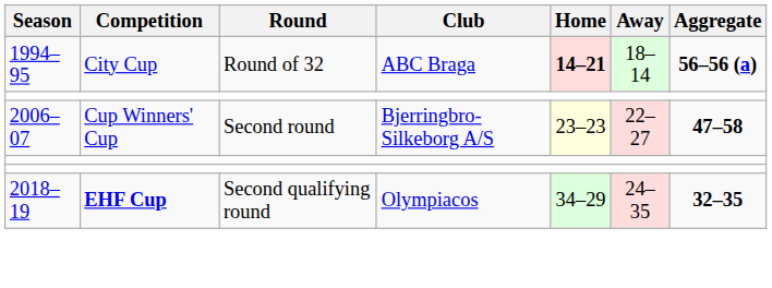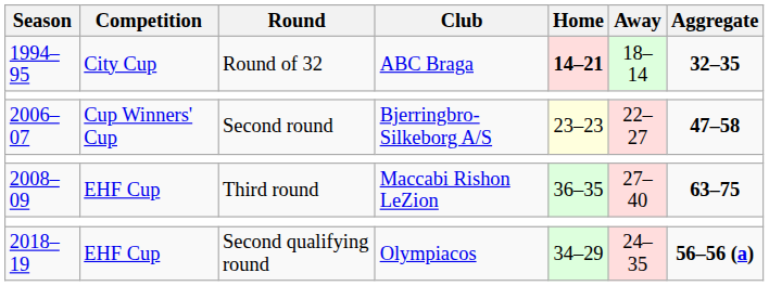1994–95 | Aggregate: 56–56 (a) -> 32–35
+ row: 2008–09 | EHF Cup | Third round | Maccabi Rishon LeZion | 36–35 | 27–40 | 63–75
2018–19 | Competition: bold -> normal
2018–19 | Aggregate: 32–35 -> 56–56 (a)
